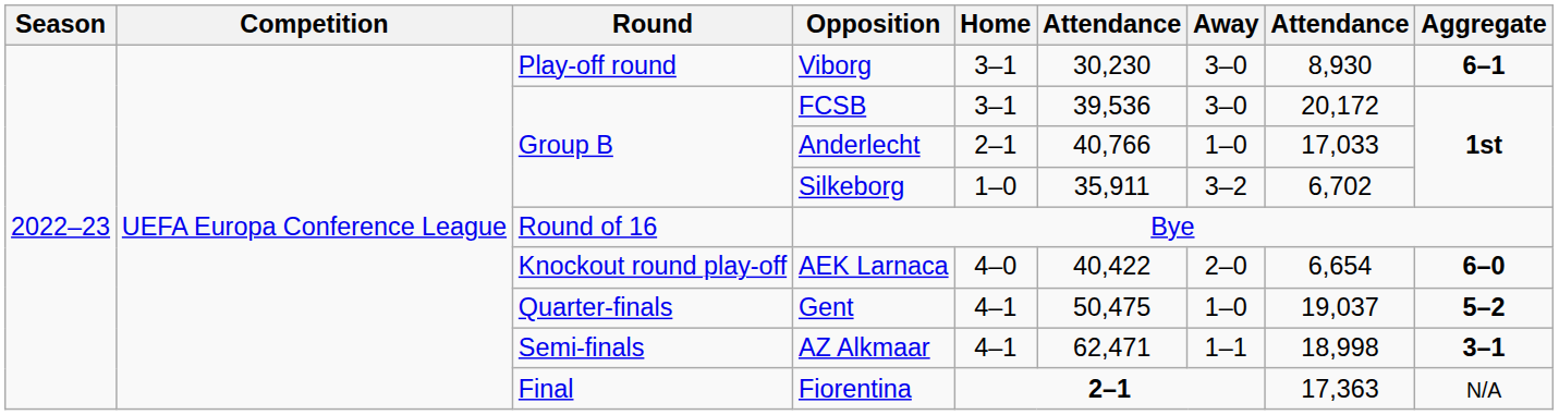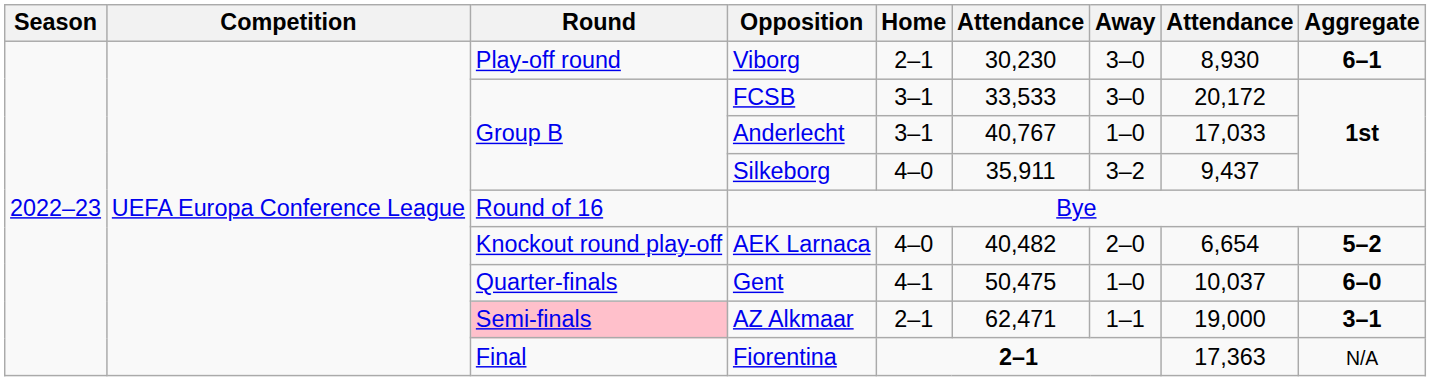Viborg | Home: 3–1 -> 2–1
FCSB | column 6: 39,536 -> 33,533
Anderlecht | Home: 2–1 -> 3–1
Anderlecht | column 6: 40,766 -> 40,767
Silkeborg | Home: 1–0 -> 4–0
Silkeborg | column 8: 6,702 -> 9,437
AEK Larnaca | column 6: 40,422 -> 40,482
AEK Larnaca | Aggregate: 6–0 -> 5–2
Gent | column 8: 19,037 -> 10,037
Gent | Aggregate: 5–2 -> 6–0
AZ Alkmaar | Round: no background -> pink background
AZ Alkmaar | Home: 4–1 -> 2–1
AZ Alkmaar | column 8: 18,998 -> 19,000
